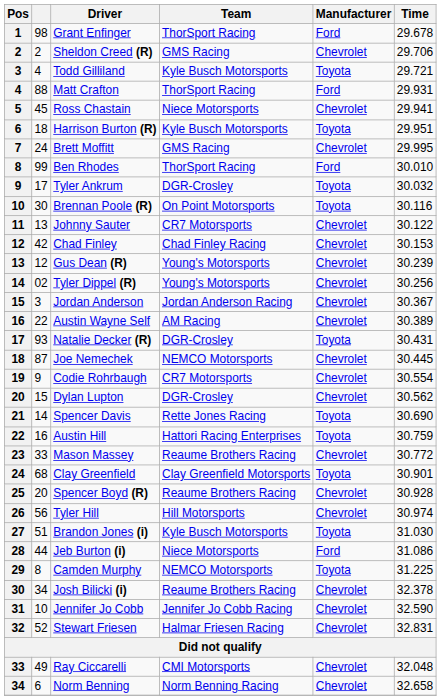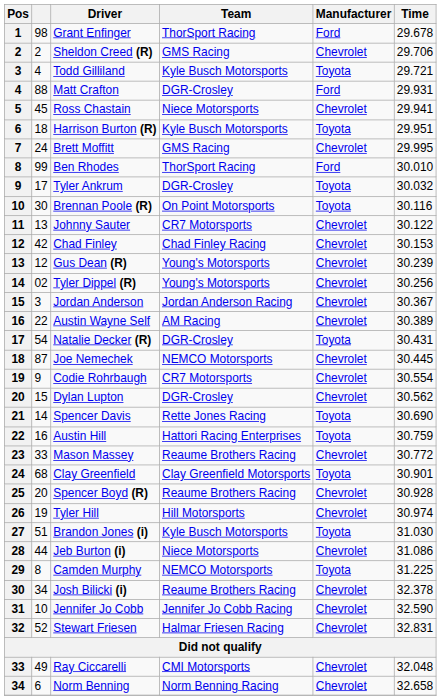Matt Crafton | Team: ThorSport Racing -> DGR-Crosley
Natalie Decker (R) | column 2: 93 -> 54
Tyler Hill | column 2: 56 -> 19
Jeb Burton (i) | Manufacturer: Ford -> Chevrolet
